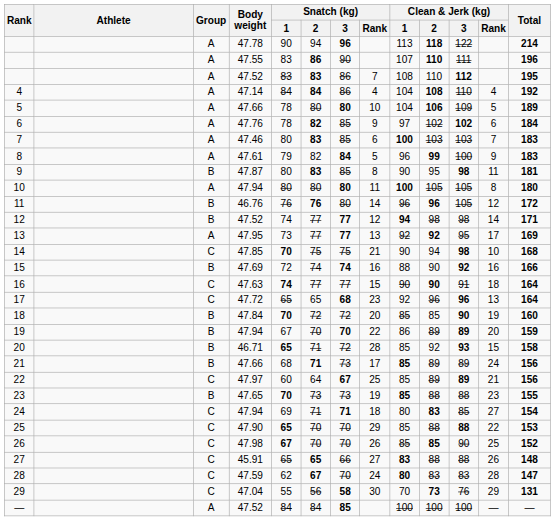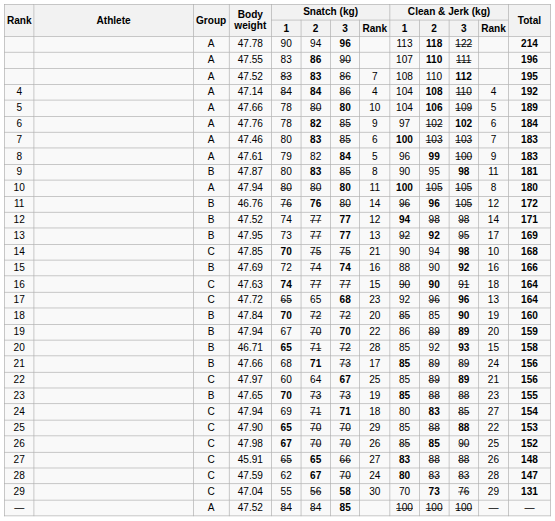row 15 | Group: A -> B
